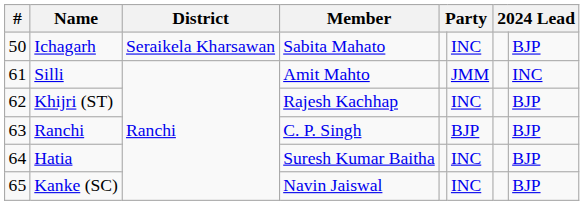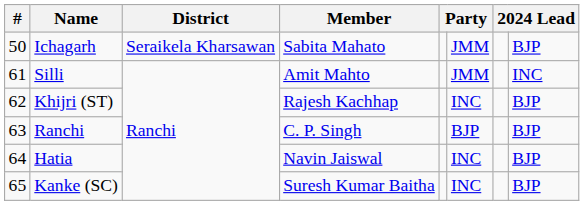Ichagarh | column 6: INC -> JMM
Hatia | Member: Suresh Kumar Baitha -> Navin Jaiswal
Kanke (SC) | Member: Navin Jaiswal -> Suresh Kumar Baitha
